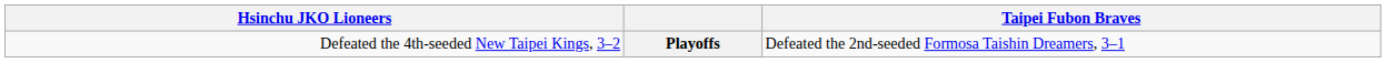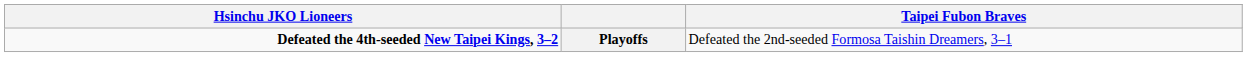Playoffs | Hsinchu JKO Lioneers: normal -> bold
